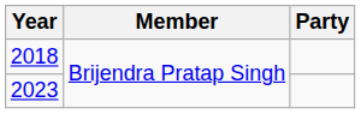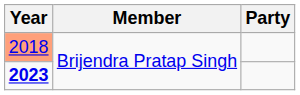2018 | Year: no background -> lightsalmon background
2023 | Year: normal -> bold
